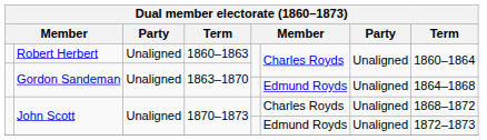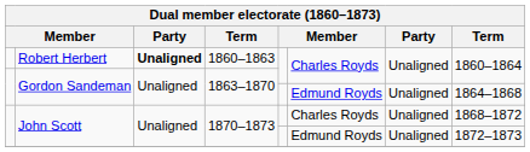Robert Herbert | column 3: normal -> bold
